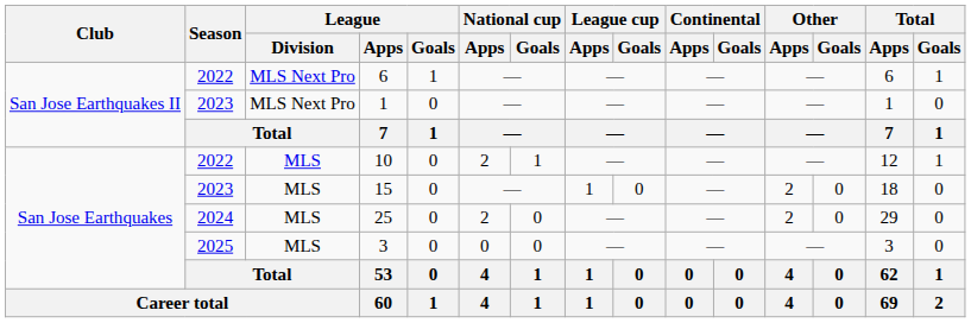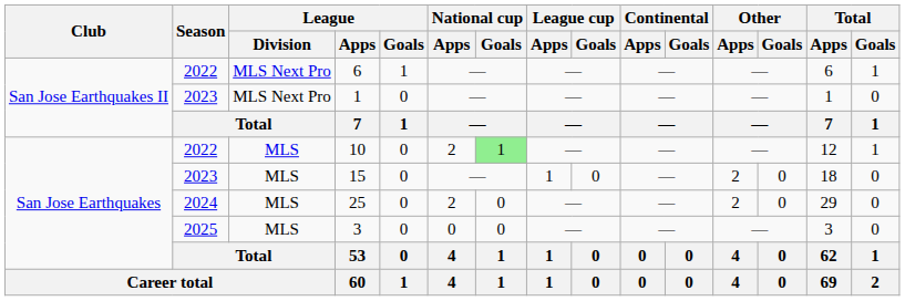10 | National cup / Goals: no background -> lightgreen background
